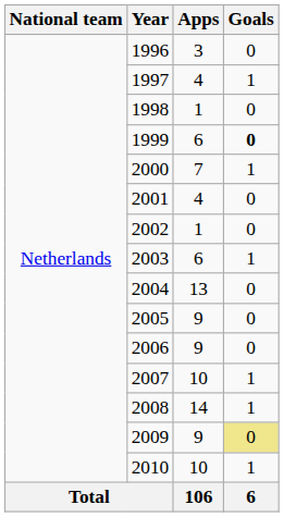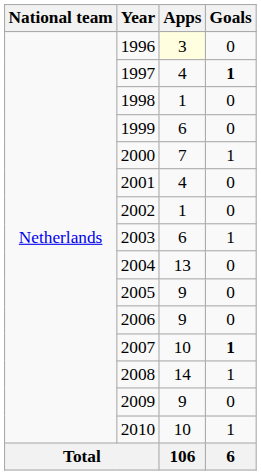1996 | Apps: no background -> lightyellow background
1997 | Goals: normal -> bold
1999 | Goals: bold -> normal
2007 | Goals: normal -> bold
2009 | Goals: khaki background -> no background
